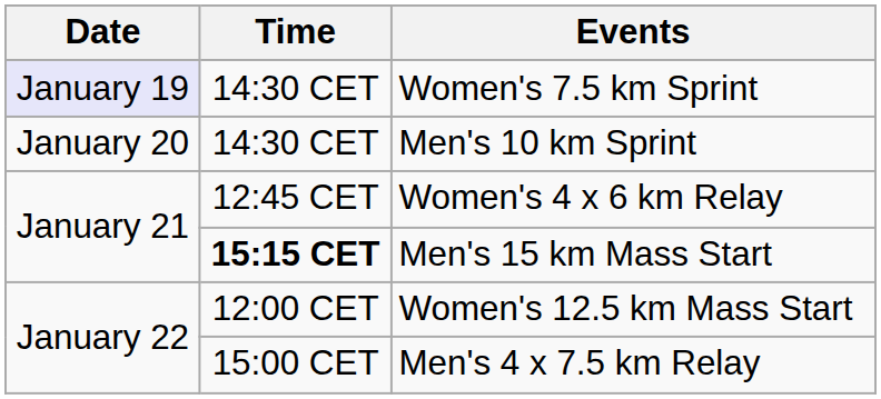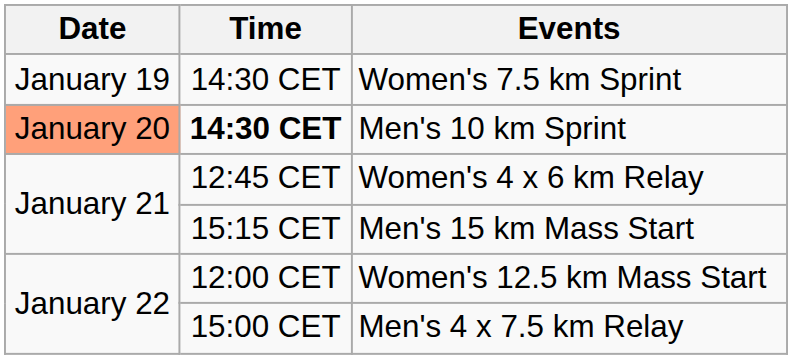Women's 7.5 km Sprint | Date: lavender background -> no background
Men's 10 km Sprint | Date: no background -> lightsalmon background
Men's 10 km Sprint | Time: normal -> bold
Men's 15 km Mass Start | Time: bold -> normal
